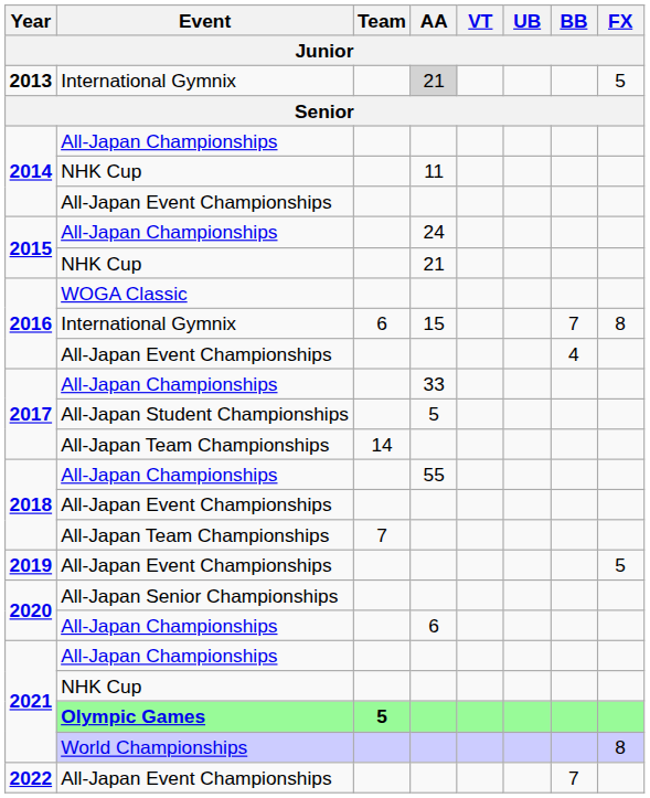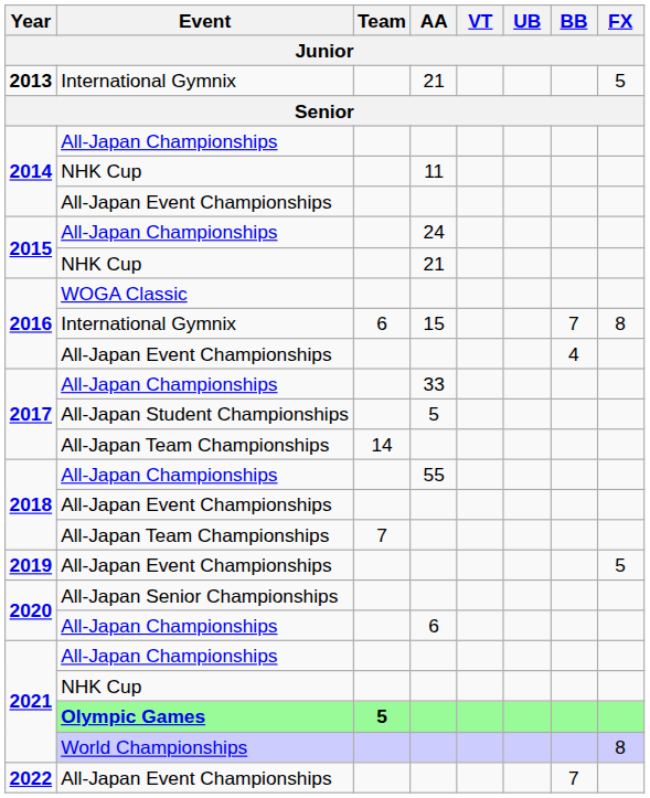2013 | AA: lightgrey background -> no background
